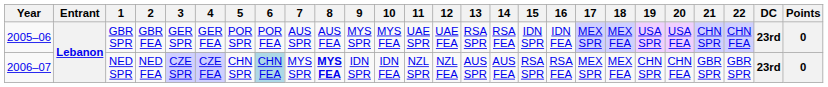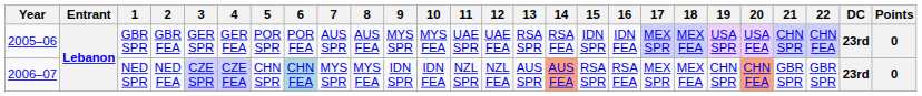NED SPR | 8: bold -> normal
NED SPR | 14: no background -> lightsalmon background
NED SPR | 20: no background -> lightsalmon background
